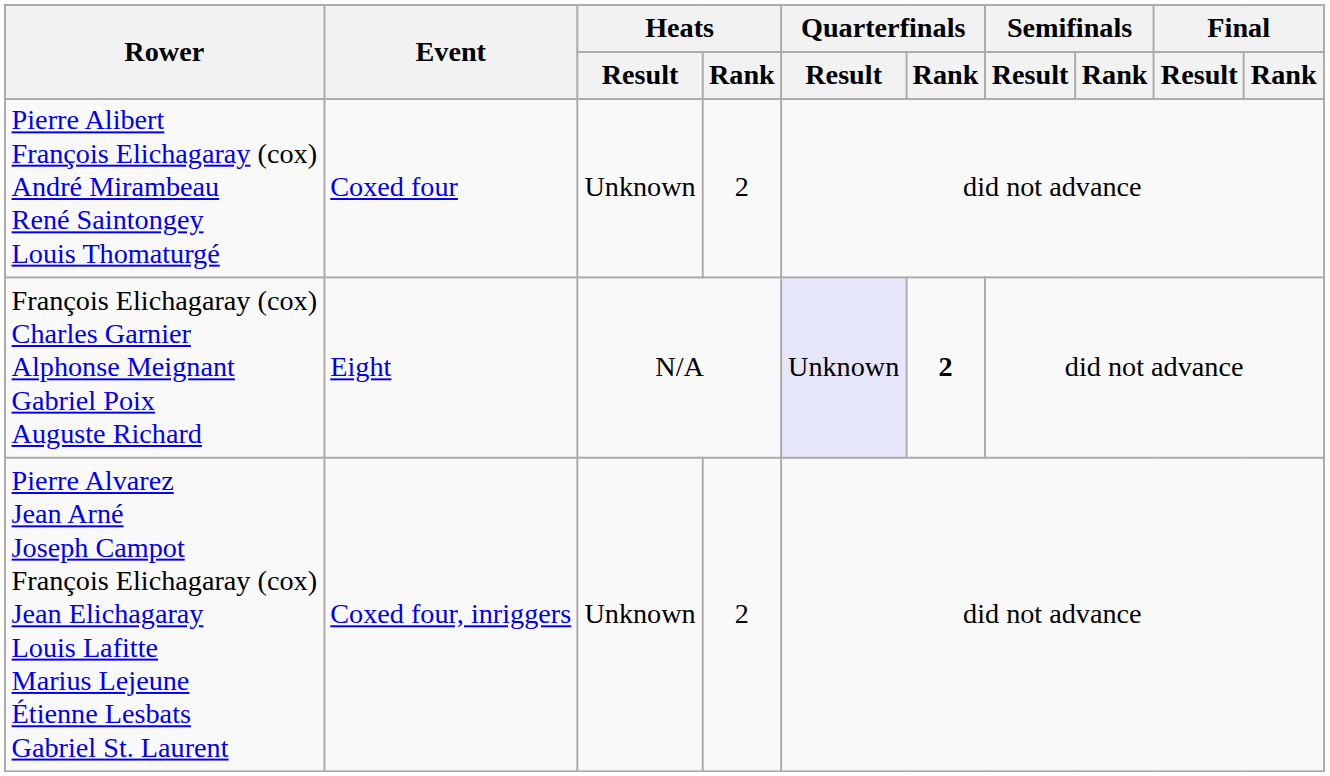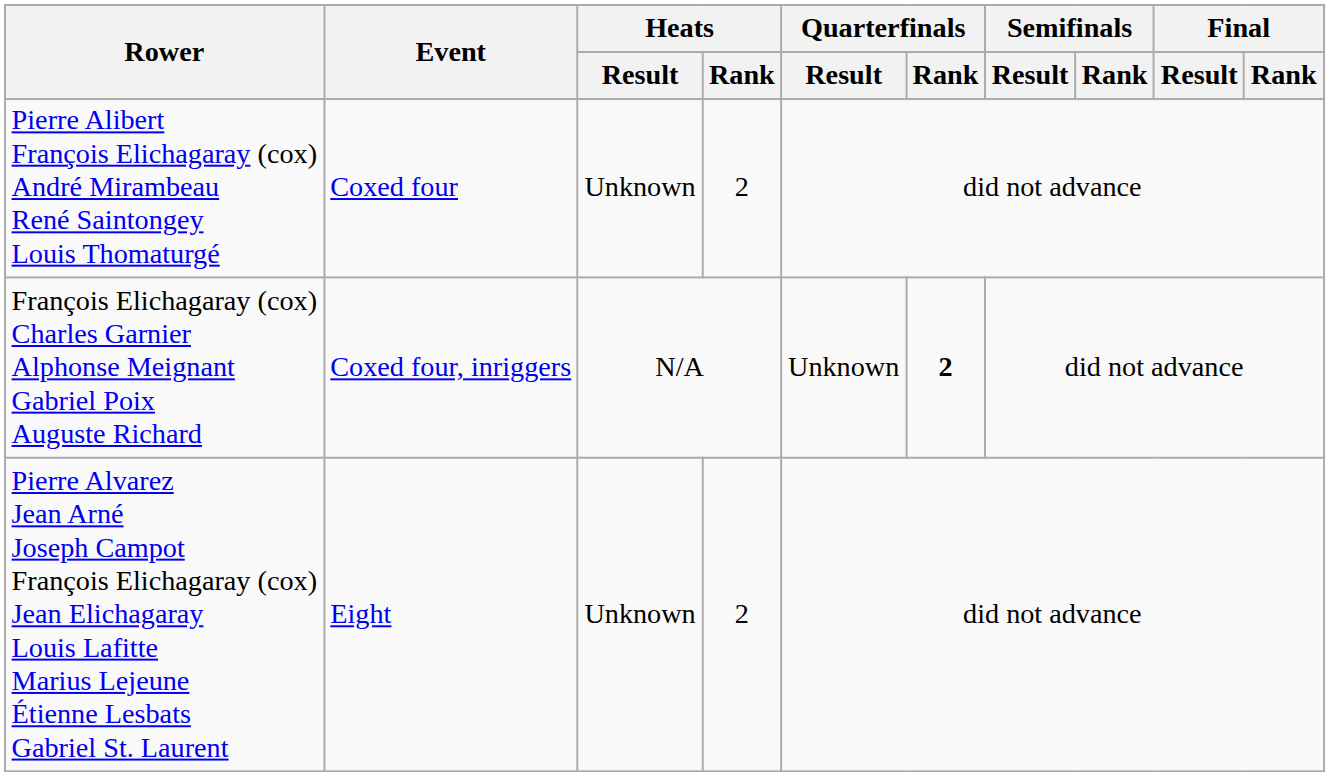row 4 | Event: Eight -> Coxed four, inriggers
row 4 | Quarterfinals / Result: lavender background -> no background
row 5 | Event: Coxed four, inriggers -> Eight
